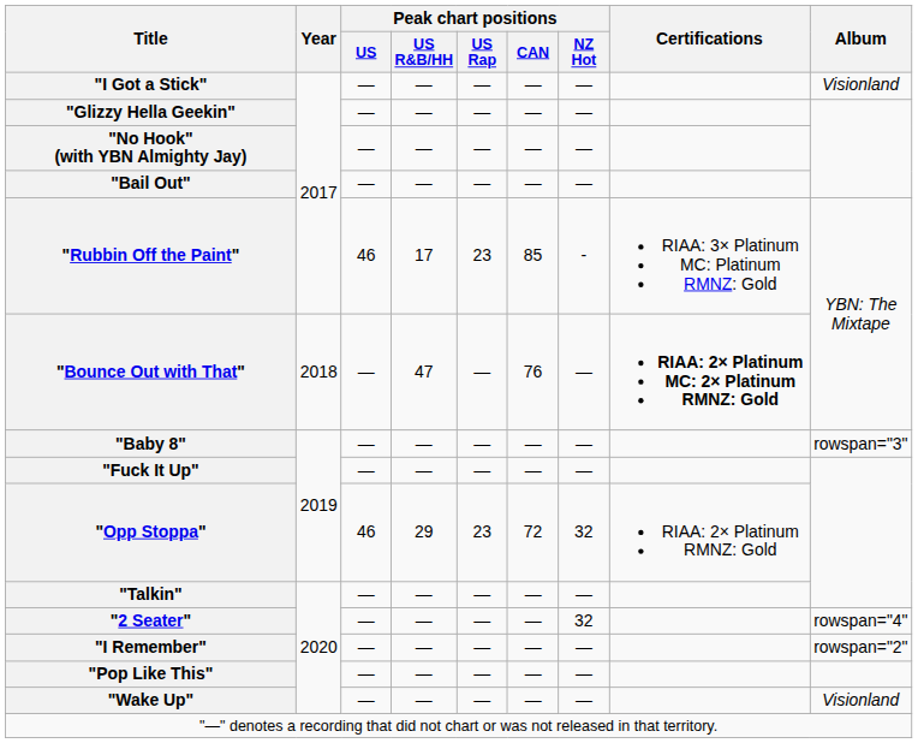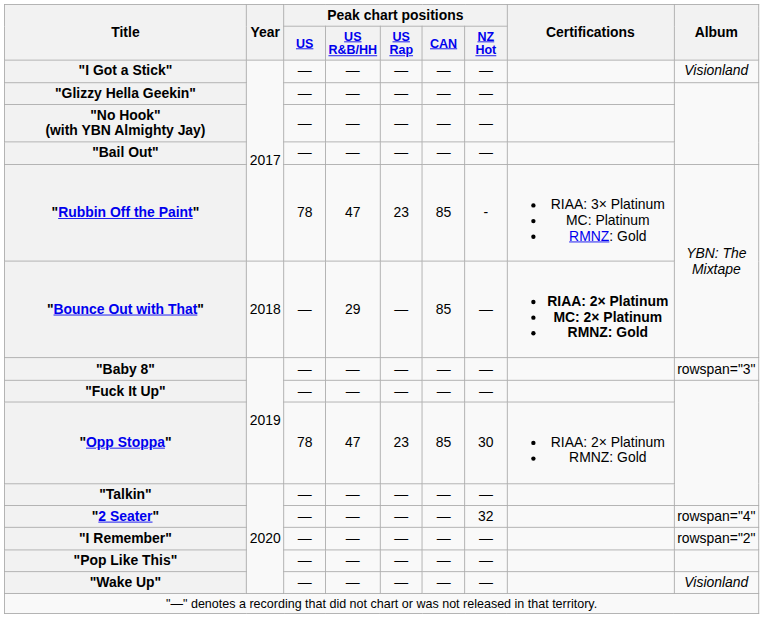"Rubbin Off the Paint" | Peak chart positions / US: 46 -> 78
"Rubbin Off the Paint" | Peak chart positions / US R&B/HH: 17 -> 47
"Bounce Out with That" | Peak chart positions / US R&B/HH: 47 -> 29
"Bounce Out with That" | Peak chart positions / CAN: 76 -> 85
"Opp Stoppa" | Peak chart positions / US: 46 -> 78
"Opp Stoppa" | Peak chart positions / US R&B/HH: 29 -> 47
"Opp Stoppa" | Peak chart positions / CAN: 72 -> 85
"Opp Stoppa" | Peak chart positions / NZ Hot: 32 -> 30
